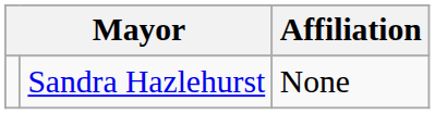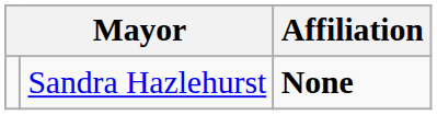Sandra Hazlehurst | Affiliation: normal -> bold
